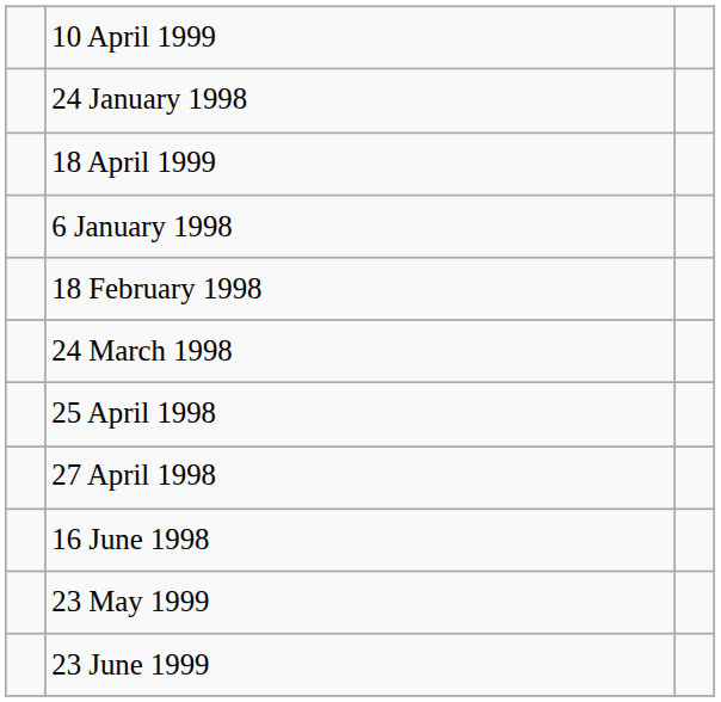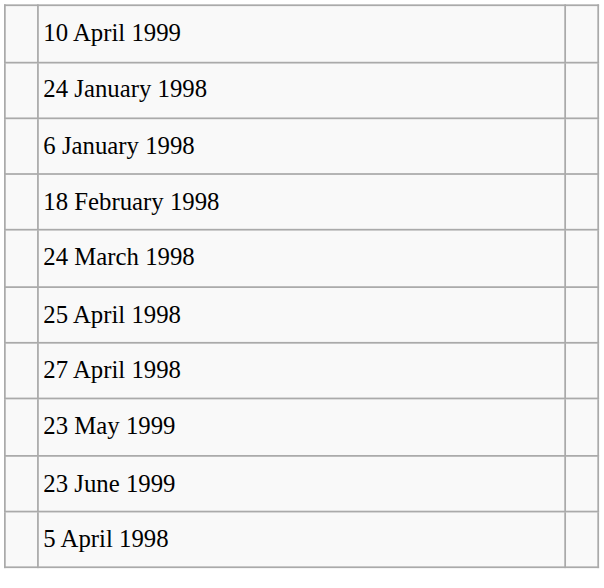- row: 18 April 1999
- row: 16 June 1998
+ row: 5 April 1998
